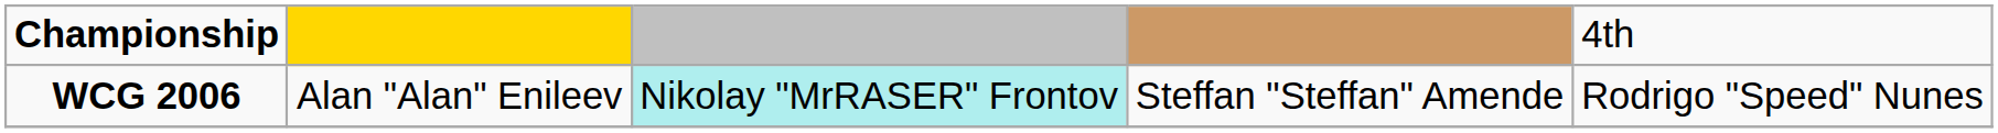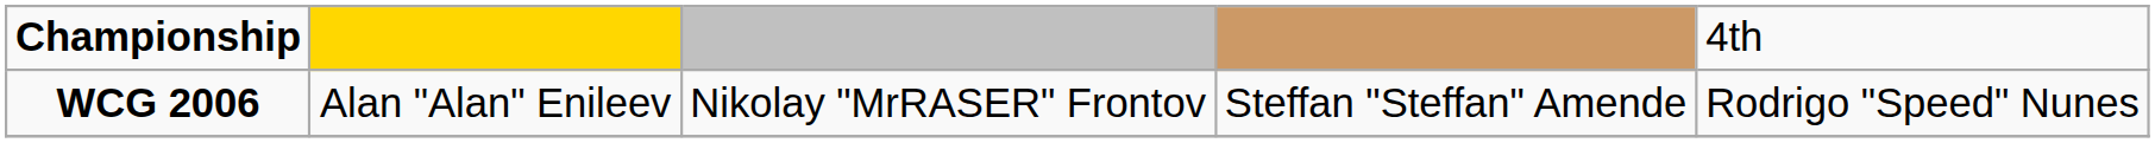WCG 2006 | column 3: paleturquoise background -> no background
